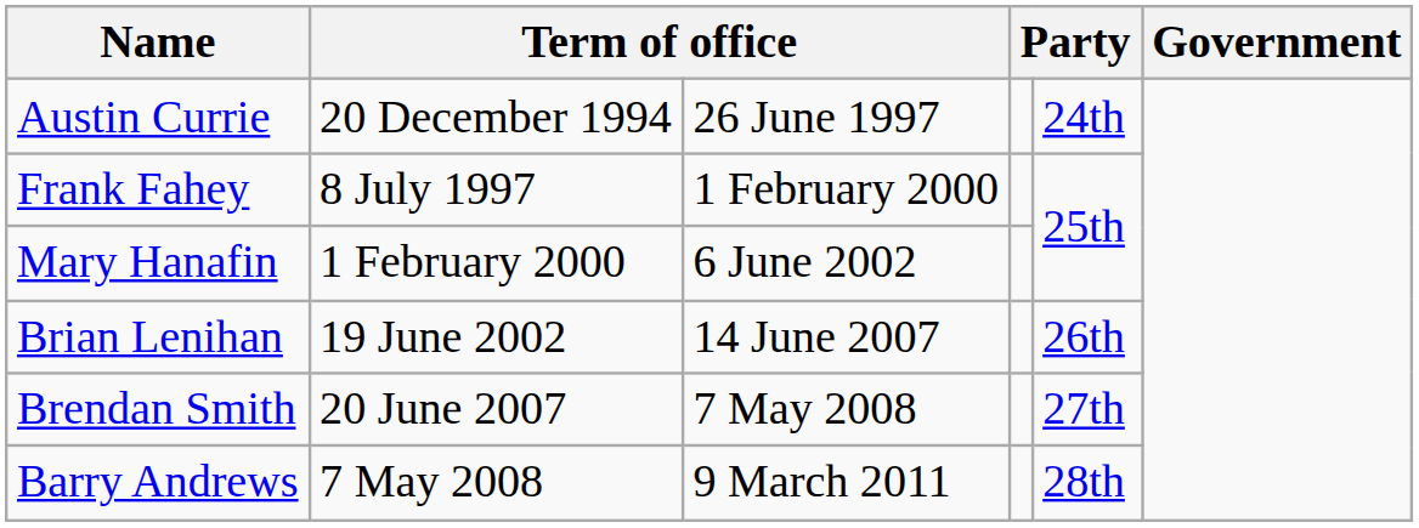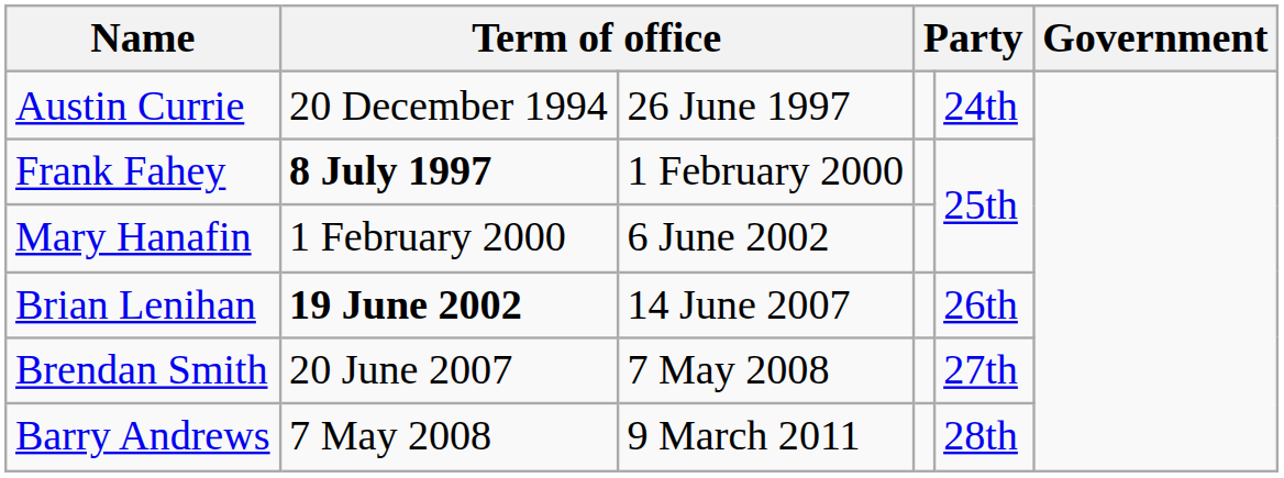Frank Fahey | column 2: normal -> bold
Brian Lenihan | column 2: normal -> bold
